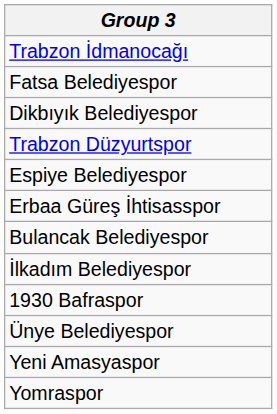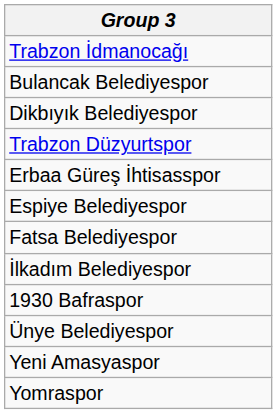row 3 | column 1: Fatsa Belediyespor -> Bulancak Belediyespor
row 6 | column 1: Espiye Belediyespor -> Erbaa Güreş İhtisasspor
row 7 | column 1: Erbaa Güreş İhtisasspor -> Espiye Belediyespor
row 8 | column 1: Bulancak Belediyespor -> Fatsa Belediyespor
